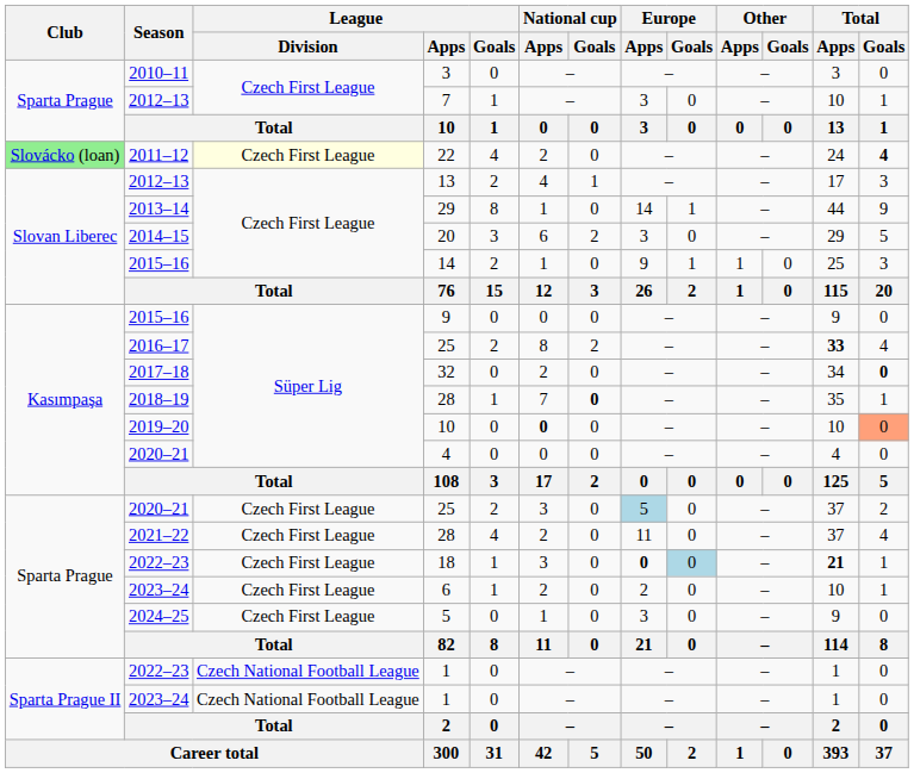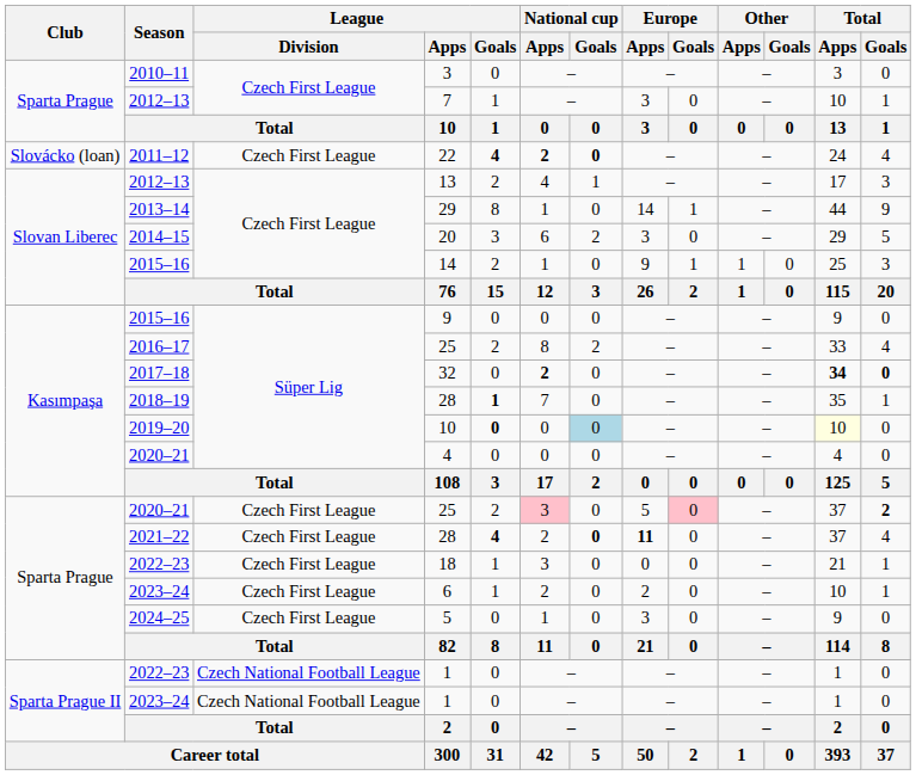22 | Club: lightgreen background -> no background
22 | League / Division: lightyellow background -> no background
22 | League / Goals: normal -> bold
22 | National cup / Apps: normal -> bold
22 | National cup / Goals: normal -> bold
22 | Total / Goals: bold -> normal
2016–17 / 25 | Total / Apps: bold -> normal
32 | National cup / Apps: normal -> bold
32 | Total / Apps: normal -> bold
2018–19 / 28 | League / Goals: normal -> bold
2018–19 / 28 | National cup / Goals: bold -> normal
2019–20 / 10 | League / Goals: normal -> bold
2019–20 / 10 | National cup / Apps: bold -> normal
2019–20 / 10 | National cup / Goals: no background -> lightblue background
2019–20 / 10 | Total / Apps: no background -> lightyellow background
2019–20 / 10 | Total / Goals: lightsalmon background -> no background
2020–21 / 25 | National cup / Apps: no background -> pink background
2020–21 / 25 | Europe / Apps: lightblue background -> no background
2020–21 / 25 | Europe / Goals: no background -> pink background
2020–21 / 25 | Total / Goals: normal -> bold
2021–22 / 28 | League / Goals: normal -> bold
2021–22 / 28 | National cup / Goals: normal -> bold
2021–22 / 28 | Europe / Apps: normal -> bold
18 | Europe / Apps: bold -> normal
18 | Europe / Goals: lightblue background -> no background
18 | Total / Apps: bold -> normal
